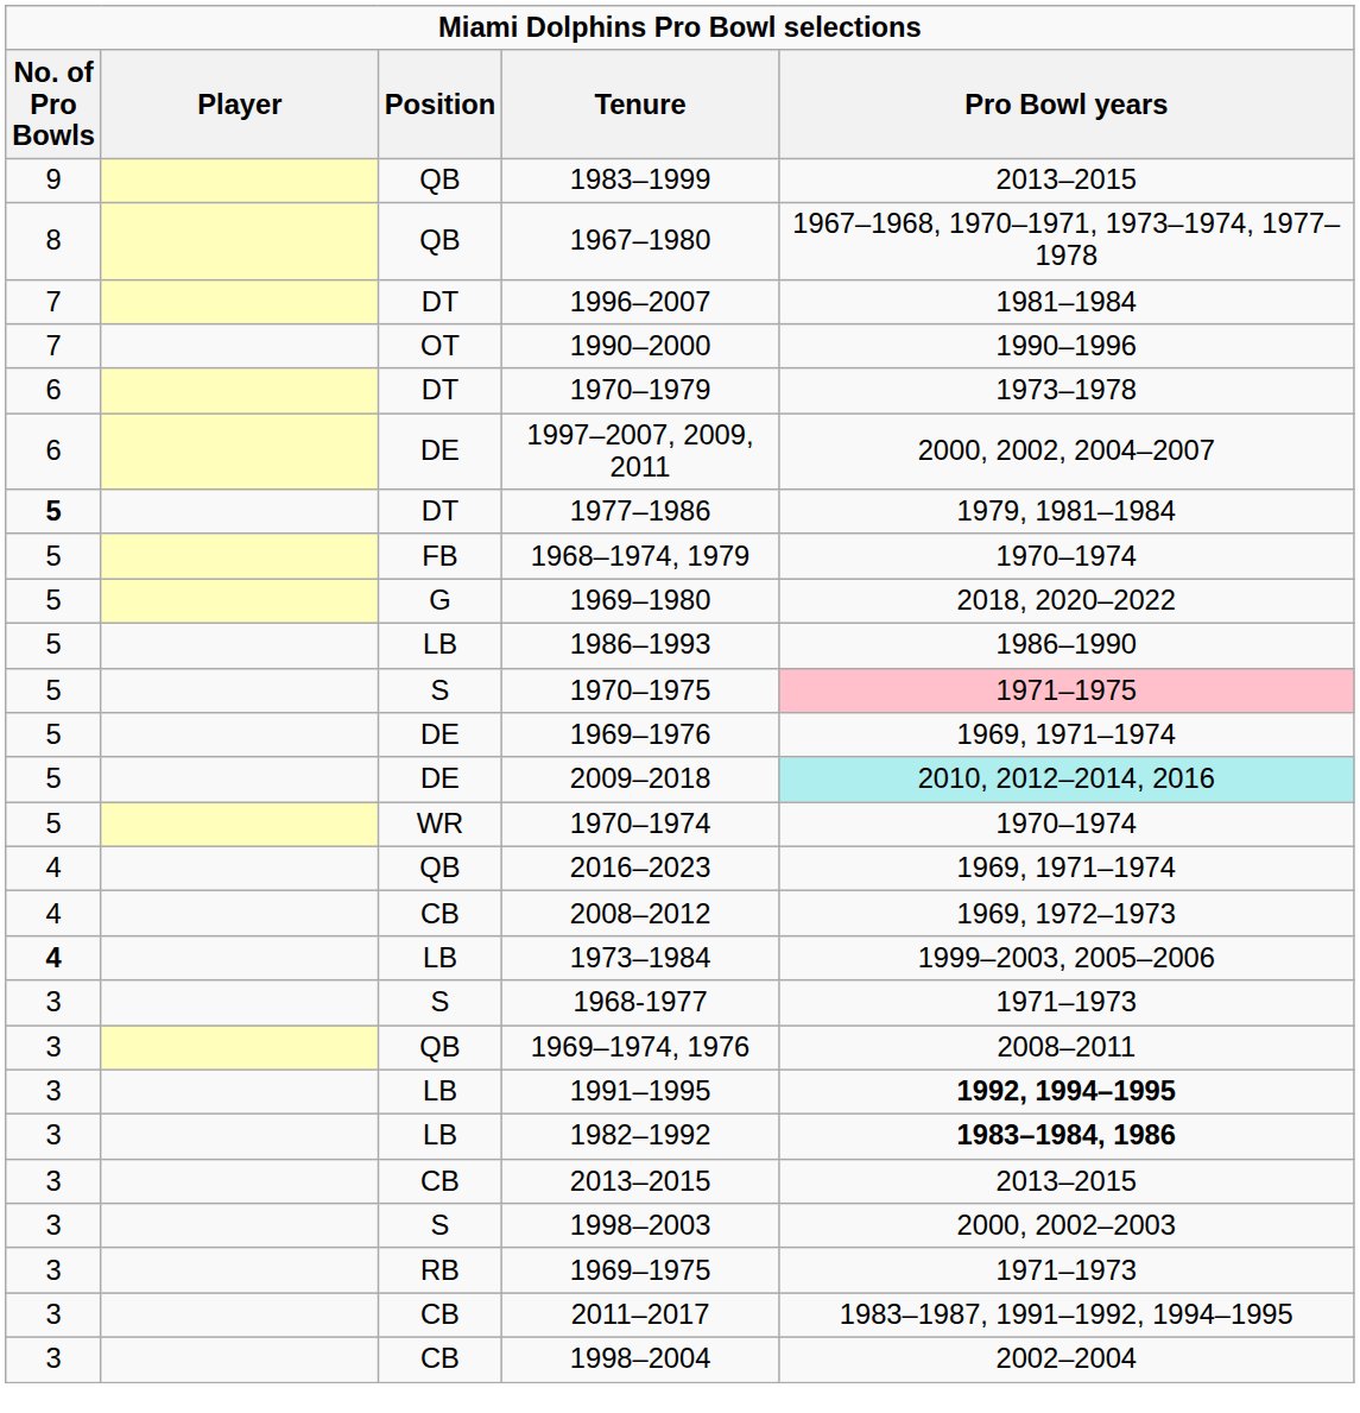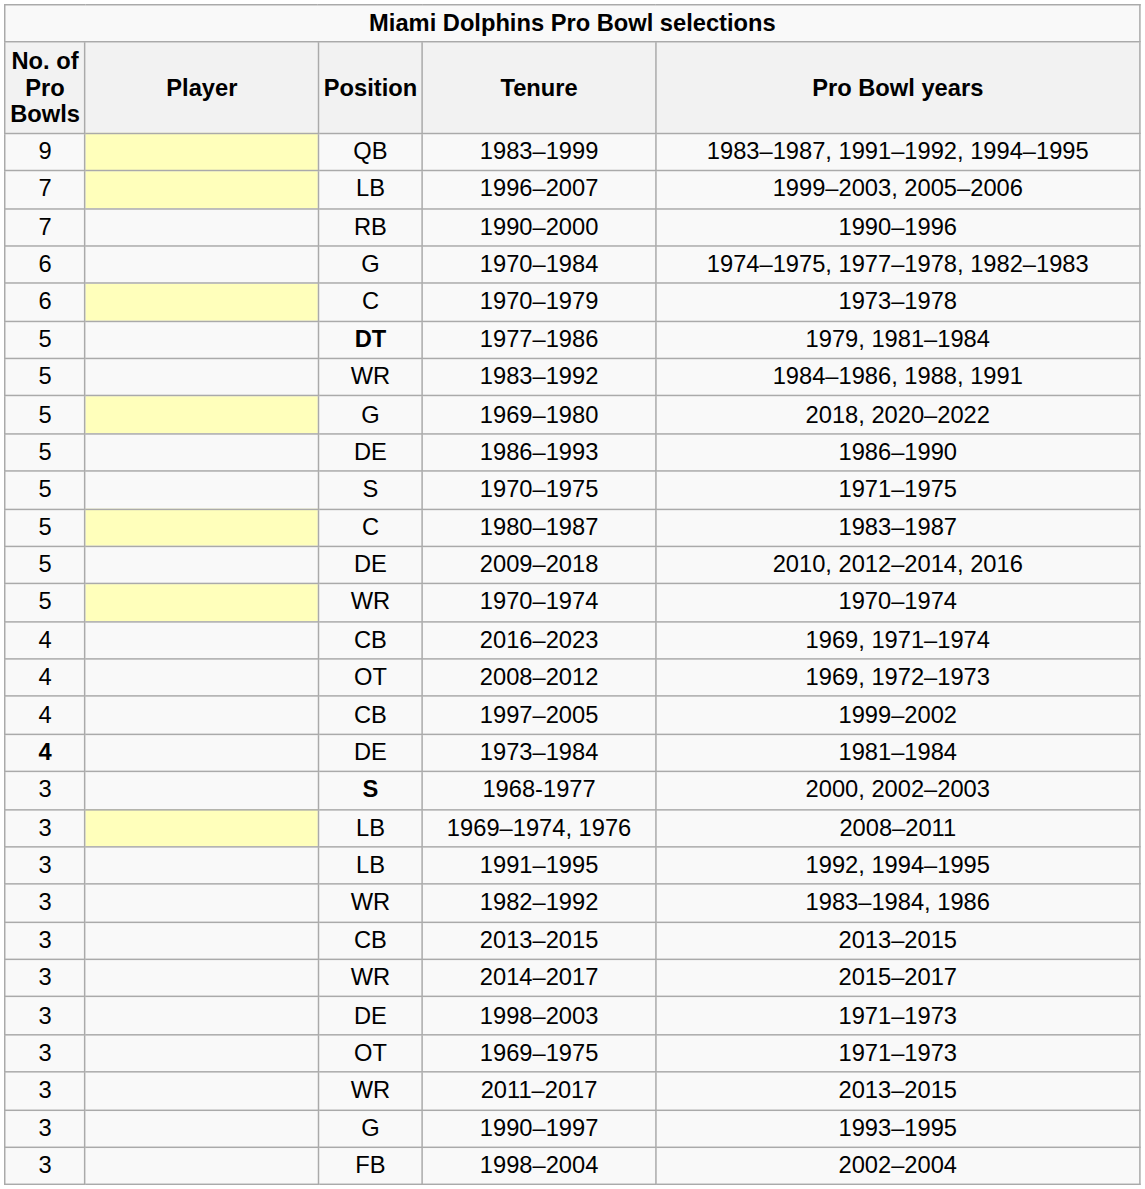1983–1999 | Pro Bowl years: 2013–2015 -> 1983–1987, 1991–1992, 1994–1995
- row: 8 | QB | 1967–1980 | 1967–1968, 1970–1971, 1973–1974, 1977–1978
1996–2007 | Position: DT -> LB
1996–2007 | Pro Bowl years: 1981–1984 -> 1999–2003, 2005–2006
1990–2000 | Position: OT -> RB
+ row: 6 | G | 1970–1984 | 1974–1975, 1977–1978, 1982–1983
1970–1979 | Position: DT -> C
- row: 6 | DE | 1997–2007, 2009, 2011 | 2000, 2002, 2004–2007
1977–1986 | No. of Pro Bowls: bold -> normal
1977–1986 | Position: normal -> bold
+ row: 5 | WR | 1983–1992 | 1984–1986, 1988, 1991
- row: 5 | FB | 1968–1974, 1979 | 1970–1974
1986–1993 | Position: LB -> DE
1970–1975 | Pro Bowl years: pink background -> no background
- row: 5 | DE | 1969–1976 | 1969, 1971–1974
+ row: 5 | C | 1980–1987 | 1983–1987
2009–2018 | Pro Bowl years: paleturquoise background -> no background
2016–2023 | Position: QB -> CB
2008–2012 | Position: CB -> OT
+ row: 4 | CB | 1997–2005 | 1999–2002
1973–1984 | Position: LB -> DE
1973–1984 | Pro Bowl years: 1999–2003, 2005–2006 -> 1981–1984
1968-1977 | Position: normal -> bold
1968-1977 | Pro Bowl years: 1971–1973 -> 2000, 2002–2003
1969–1974, 1976 | Position: QB -> LB
1991–1995 | Pro Bowl years: bold -> normal
1982–1992 | Position: LB -> WR
1982–1992 | Pro Bowl years: bold -> normal
+ row: 3 | WR | 2014–2017 | 2015–2017
1998–2003 | Position: S -> DE
1998–2003 | Pro Bowl years: 2000, 2002–2003 -> 1971–1973
1969–1975 | Position: RB -> OT
2011–2017 | Position: CB -> WR
2011–2017 | Pro Bowl years: 1983–1987, 1991–1992, 1994–1995 -> 2013–2015
+ row: 3 | G | 1990–1997 | 1993–1995
1998–2004 | Position: CB -> FB
